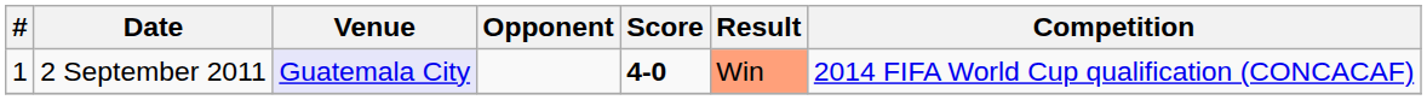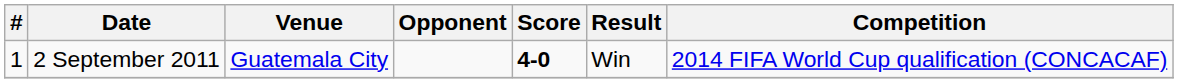2 September 2011 | Venue: lavender background -> no background
2 September 2011 | Result: lightsalmon background -> no background
